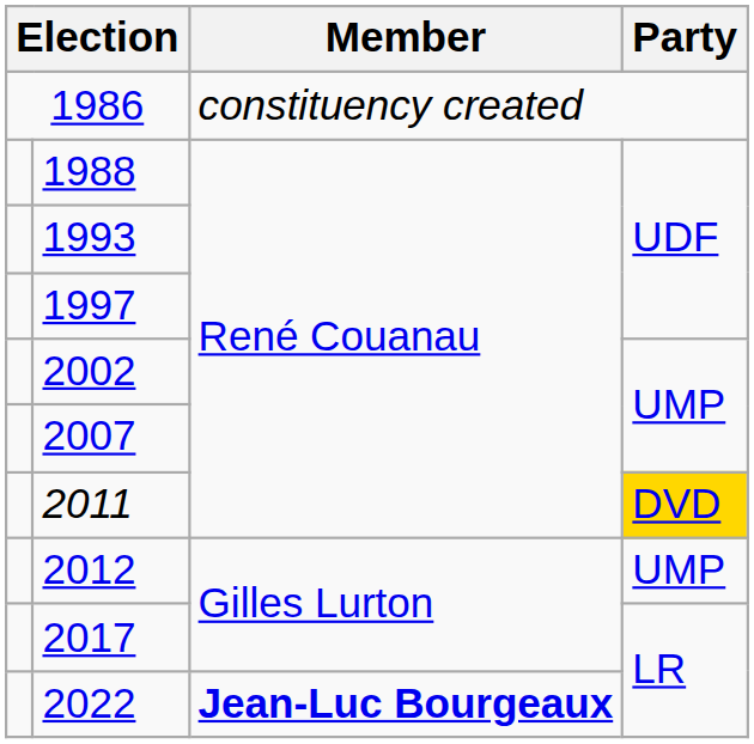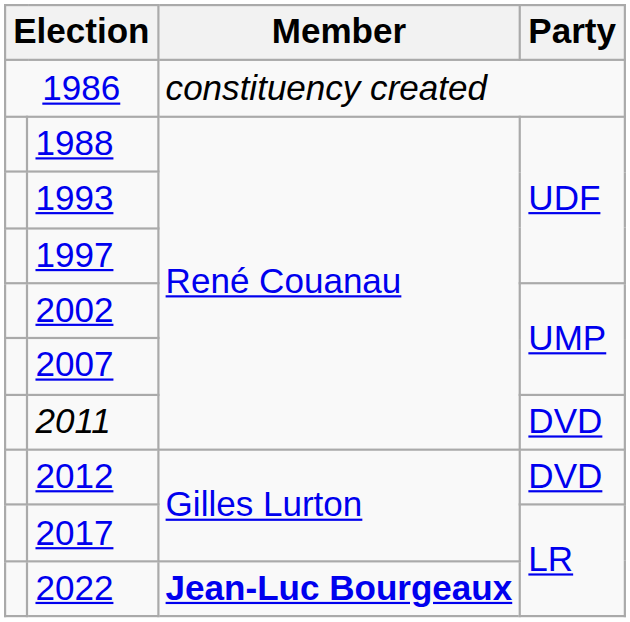2011 | Party: gold background -> no background
2012 | Party: UMP -> DVD
